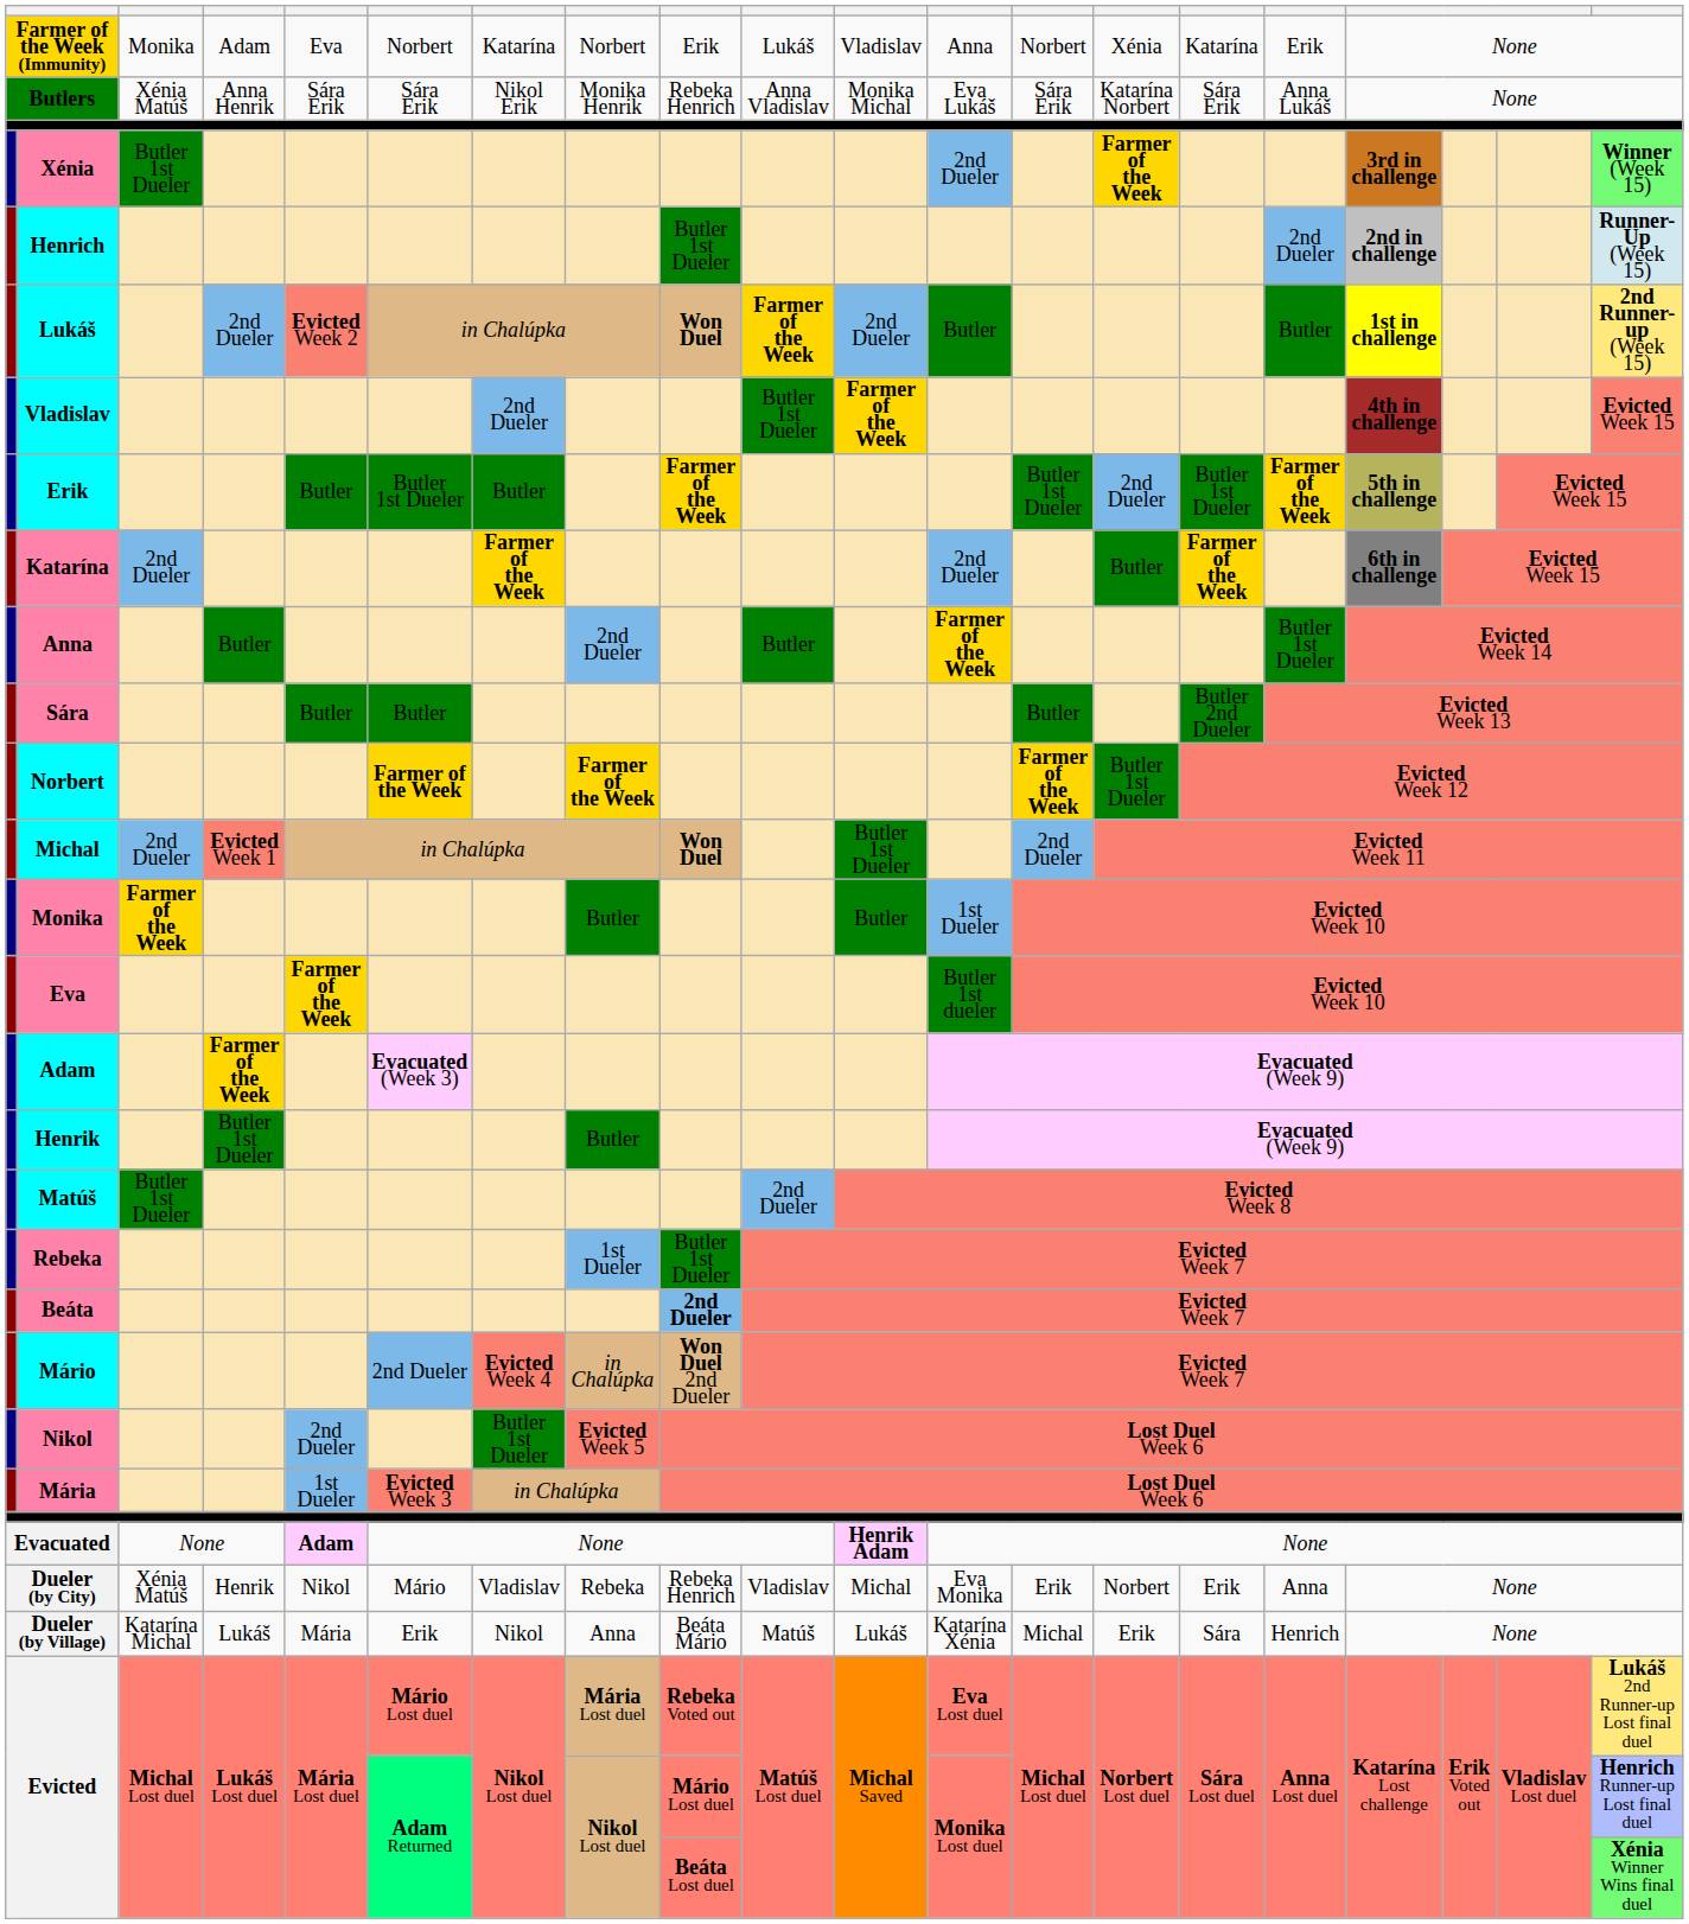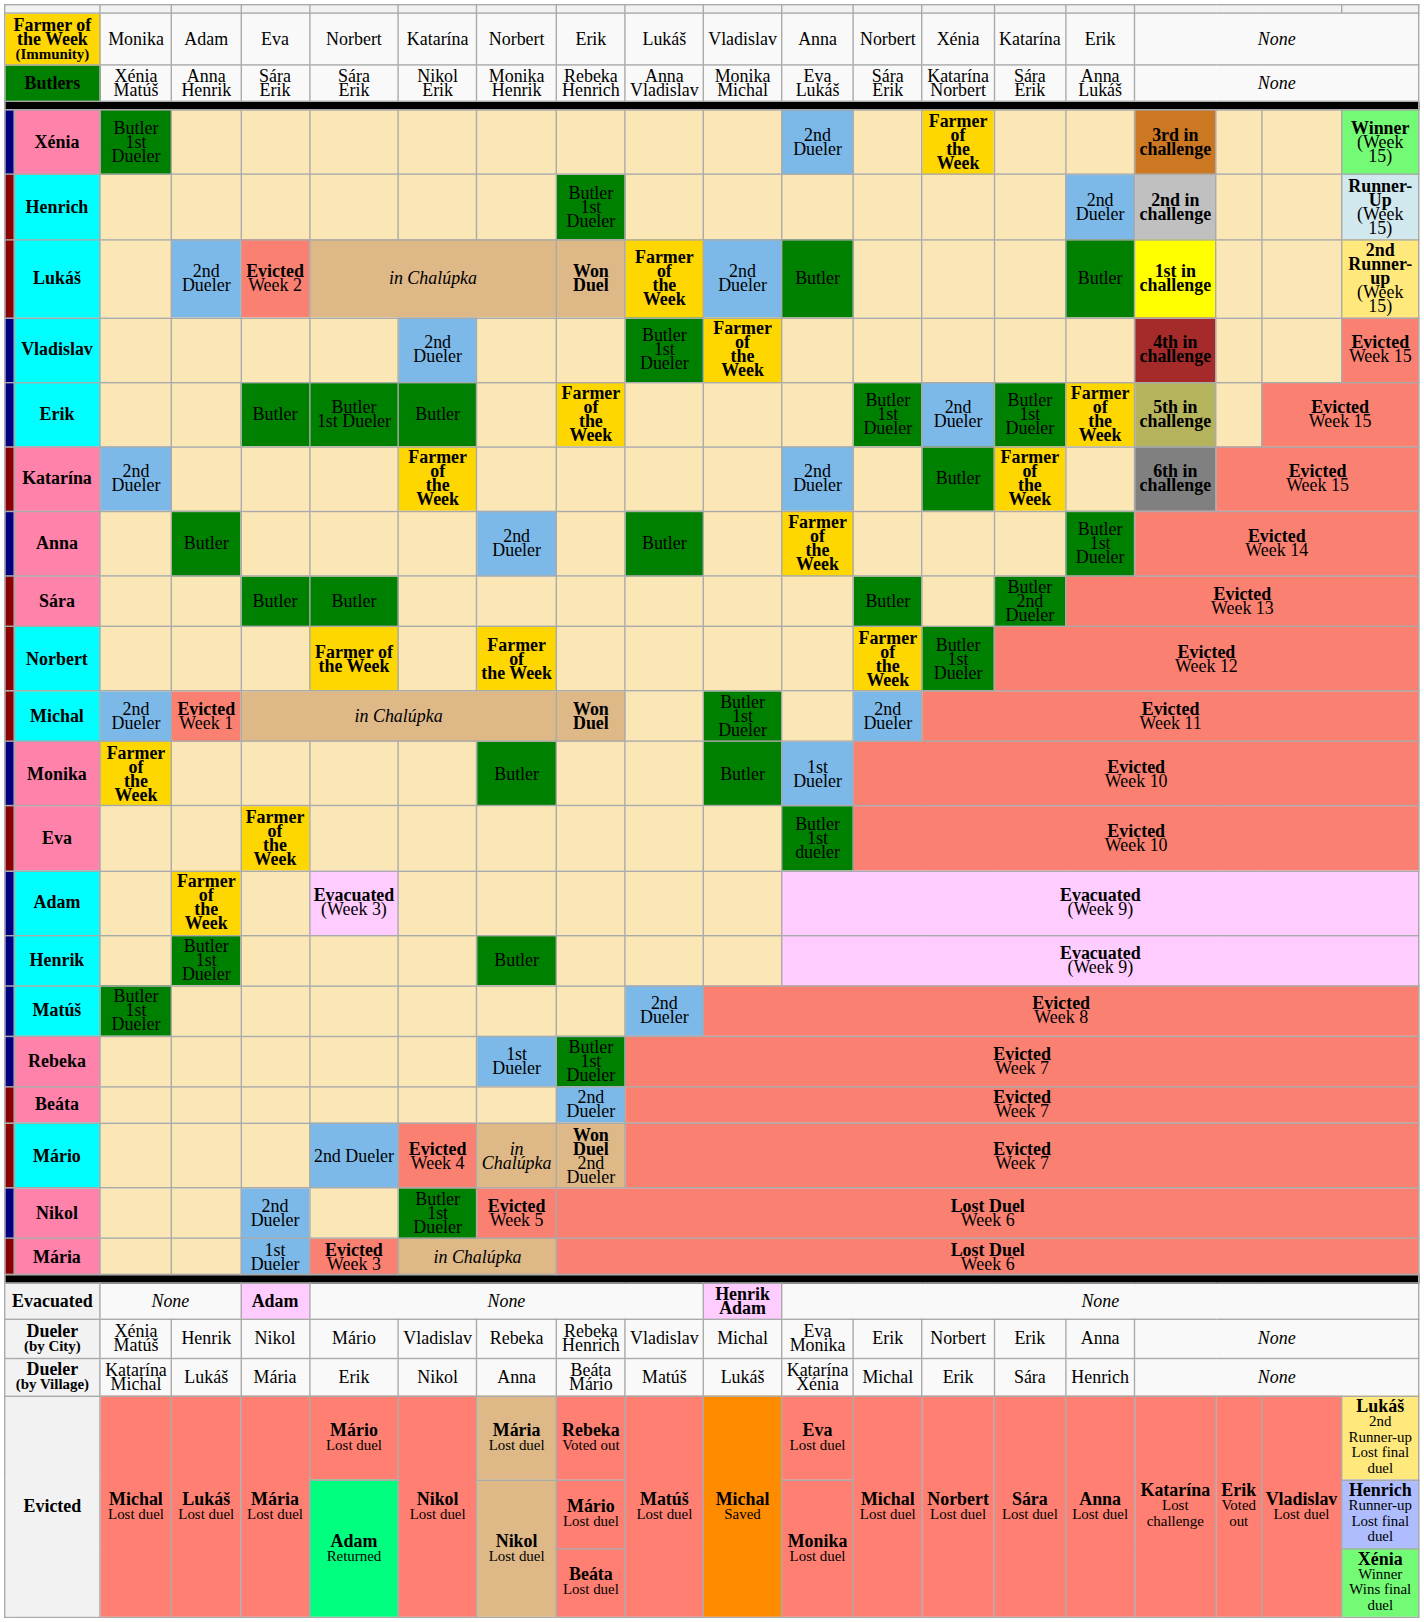Beáta | column 9: bold -> normal
